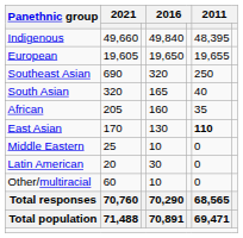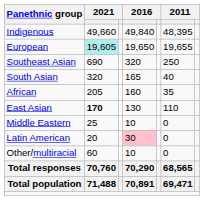European | column 2: no background -> paleturquoise background
East Asian | column 2: normal -> bold
East Asian | column 6: bold -> normal
Latin American | column 4: no background -> pink background
